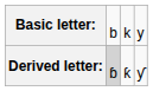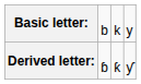Derived letter: | column 2: lightgrey background -> no background
